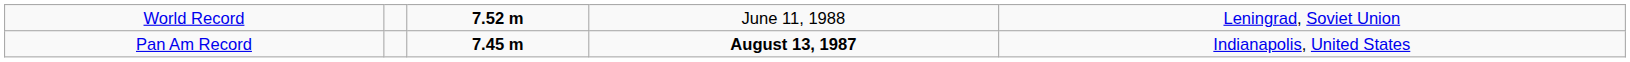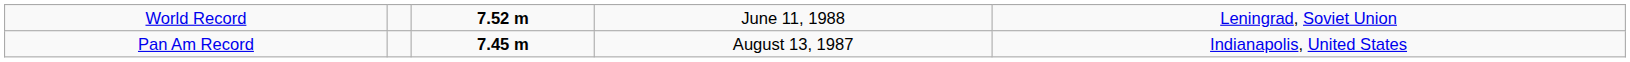Pan Am Record | column 4: bold -> normal
